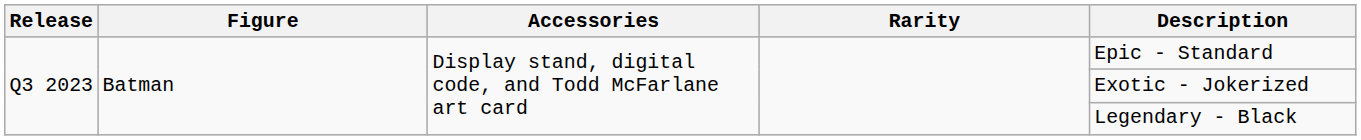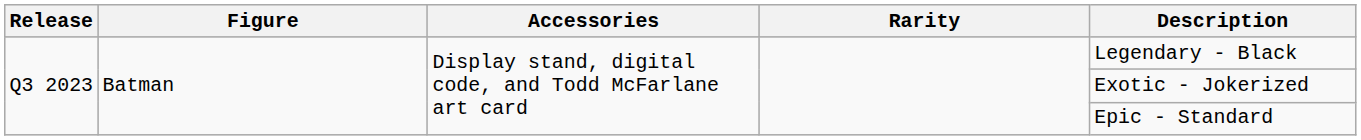row 2 | Description: Epic - Standard -> Legendary - Black
row 4 | Description: Legendary - Black -> Epic - Standard
